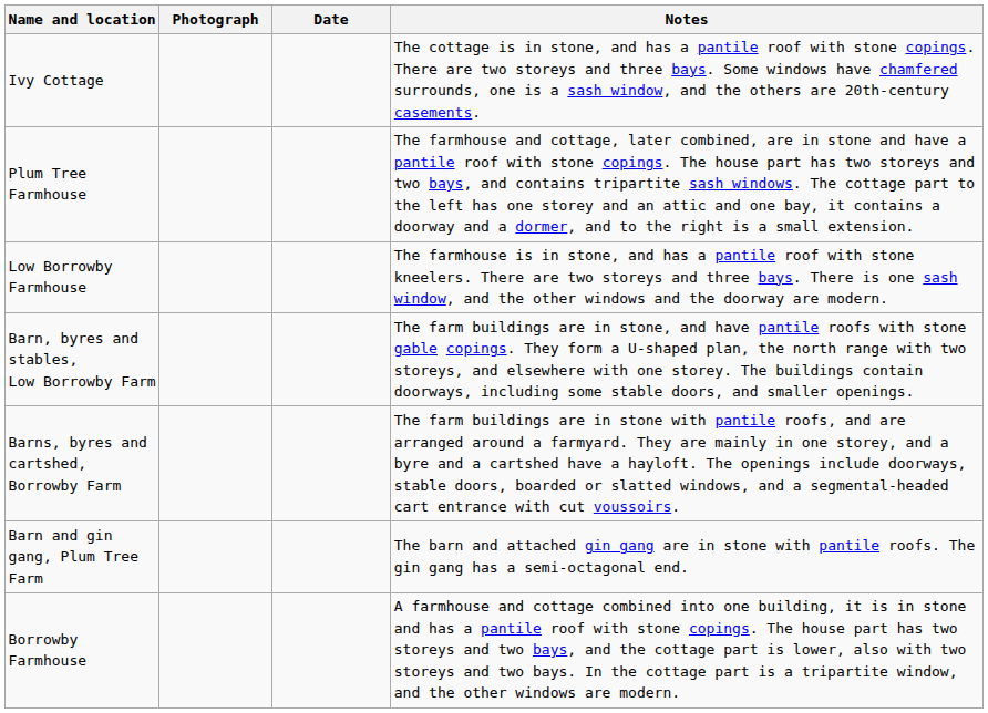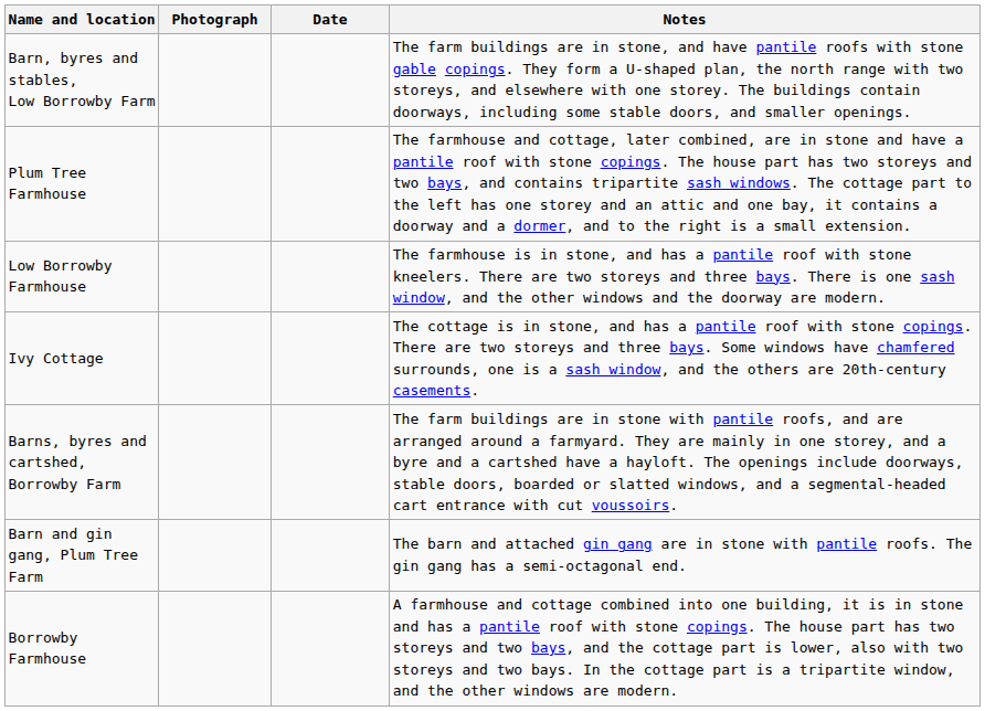rows swapped: Ivy Cottage <-> Barn, byres and stables, Low Borrowby Farm
